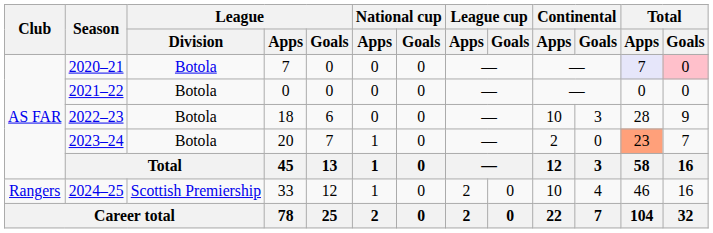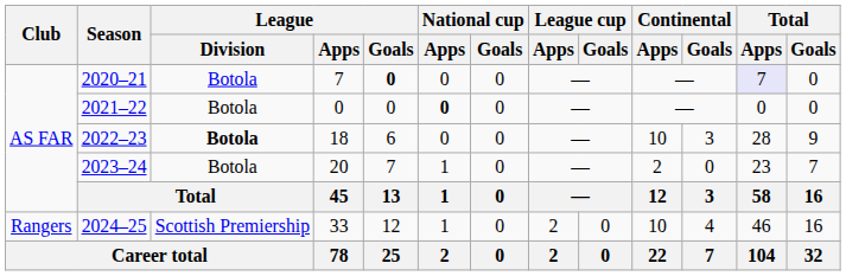2020–21 | League / Goals: normal -> bold
2020–21 | Total / Goals: pink background -> no background
2021–22 | National cup / Apps: normal -> bold
2022–23 | League / Division: normal -> bold
2023–24 | Total / Apps: lightsalmon background -> no background
